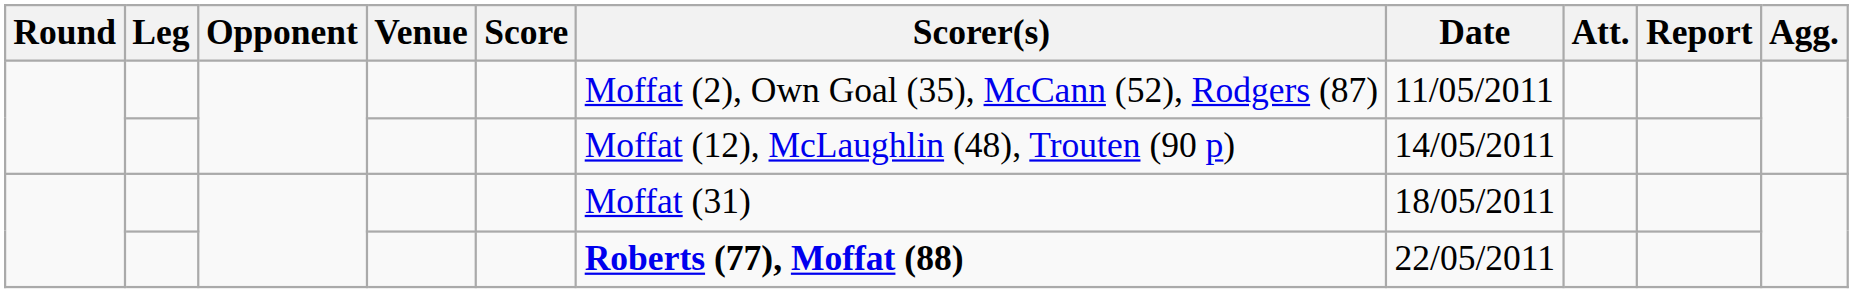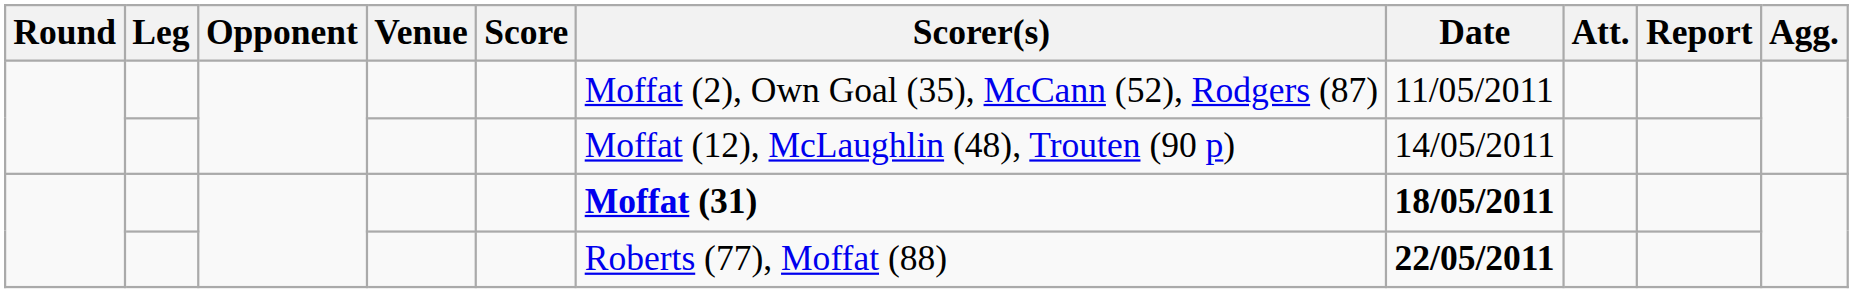row 4 | Scorer(s): normal -> bold
row 4 | Date: normal -> bold
row 5 | Scorer(s): bold -> normal
row 5 | Date: normal -> bold
